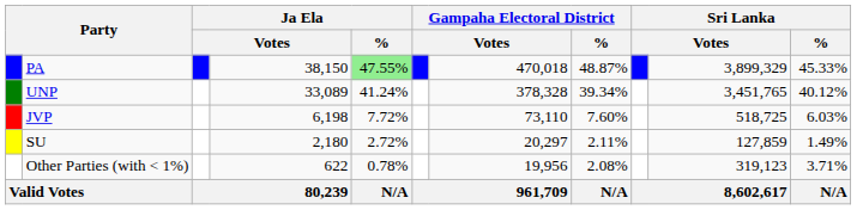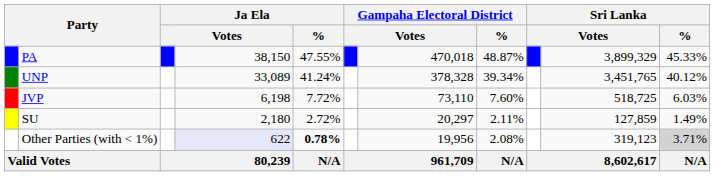PA | Ja Ela / %: lightgreen background -> no background
Other Parties (with < 1%) | column 4: no background -> lavender background
Other Parties (with < 1%) | Ja Ela / %: normal -> bold
Other Parties (with < 1%) | Sri Lanka / %: no background -> lightgrey background
